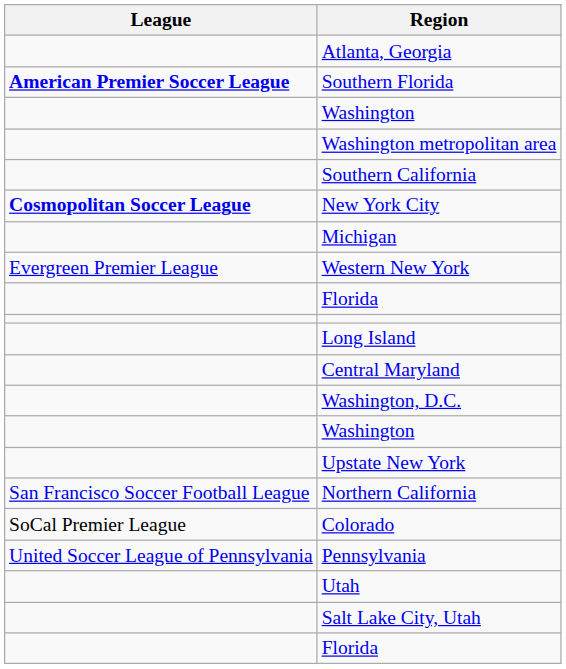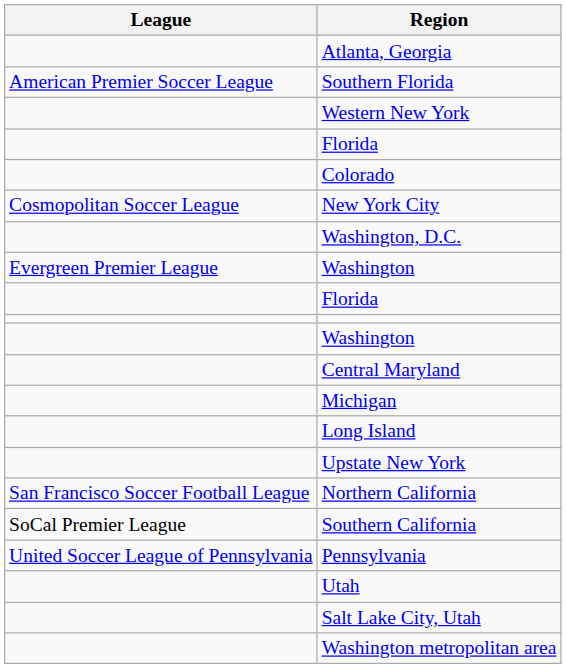row 3 | League: bold -> normal
row 4 | Region: Washington -> Western New York
row 5 | Region: Washington metropolitan area -> Florida
row 6 | Region: Southern California -> Colorado
row 7 | League: bold -> normal
row 8 | Region: Michigan -> Washington, D.C.
row 9 | Region: Western New York -> Washington
row 12 | Region: Long Island -> Washington
row 14 | Region: Washington, D.C. -> Michigan
row 15 | Region: Washington -> Long Island
row 18 | Region: Colorado -> Southern California
row 22 | Region: Florida -> Washington metropolitan area
